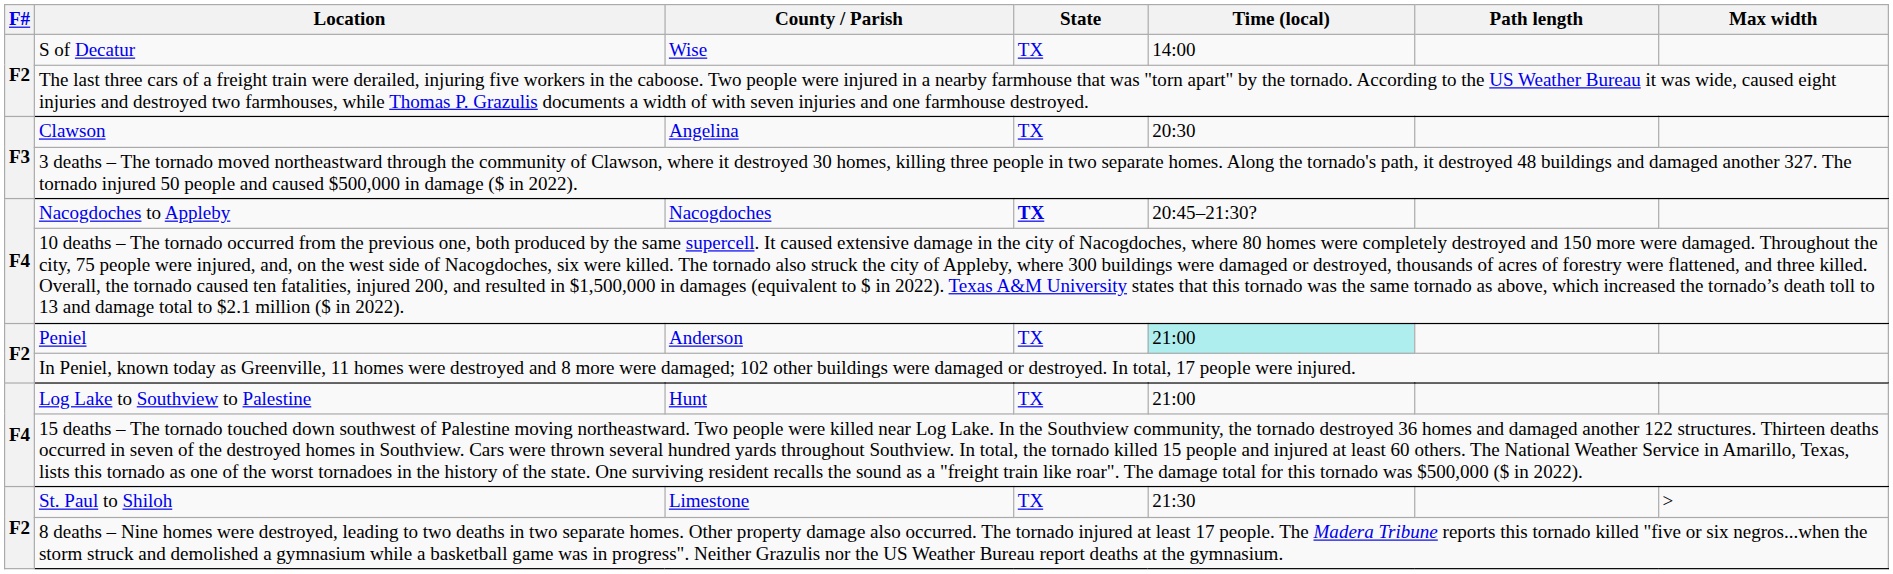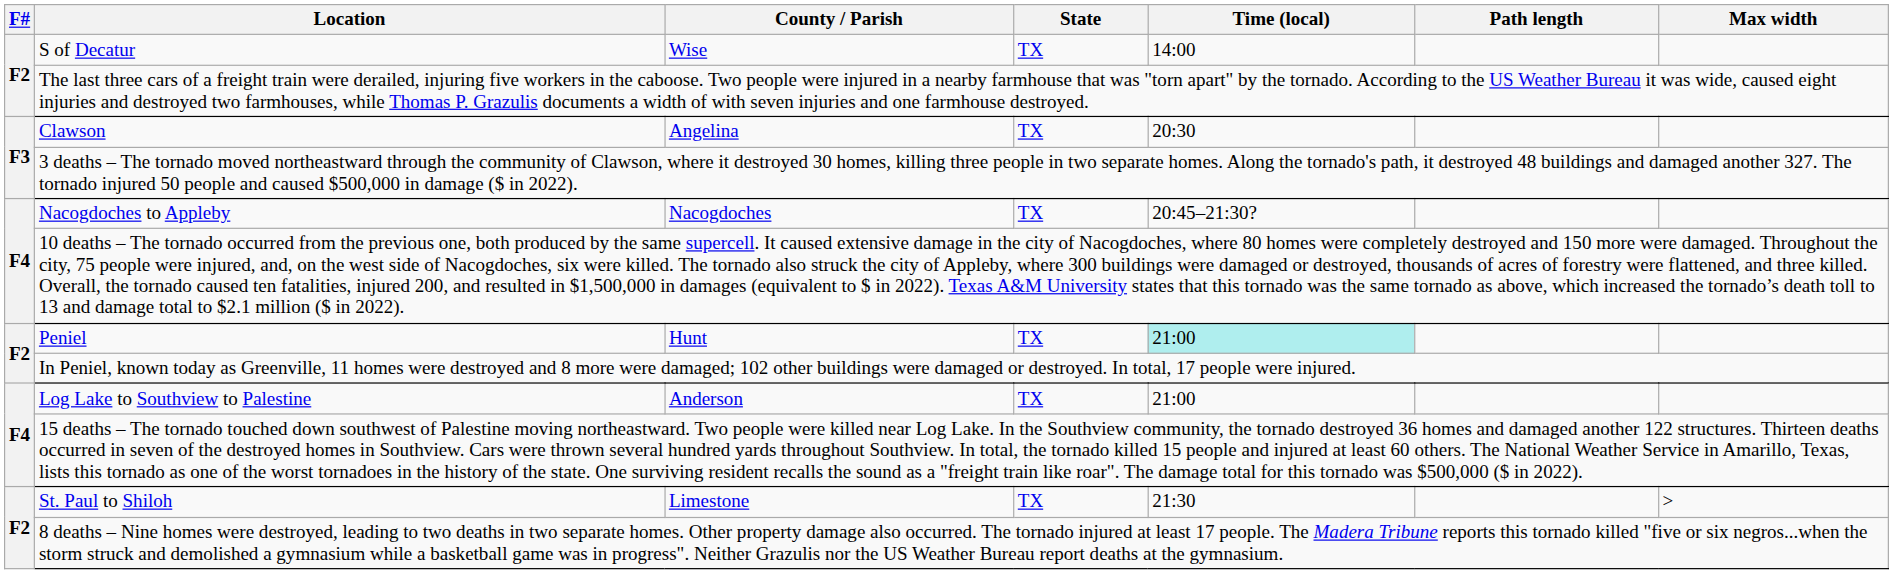Nacogdoches to Appleby | State: bold -> normal
Peniel | County / Parish: Anderson -> Hunt
Log Lake to Southview to Palestine | County / Parish: Hunt -> Anderson
